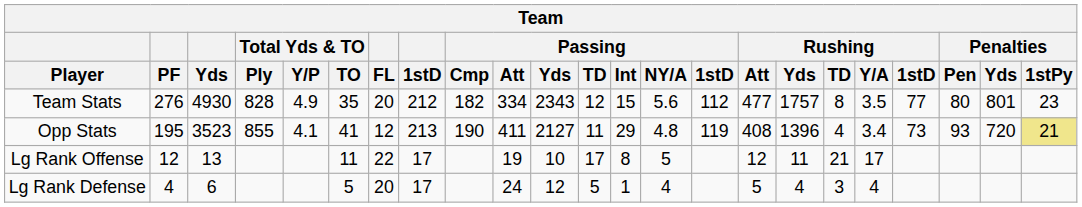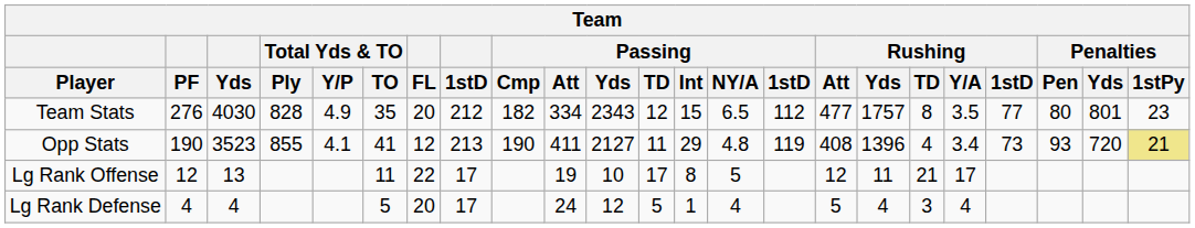Team Stats | Yds: 4930 -> 4030
Team Stats | Passing / NY/A: 5.6 -> 6.5
Opp Stats | PF: 195 -> 190
Lg Rank Defense | Yds: 6 -> 4
